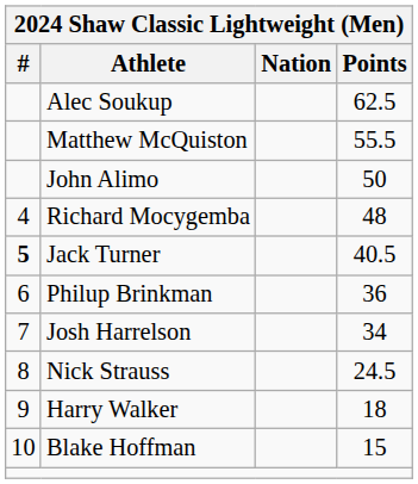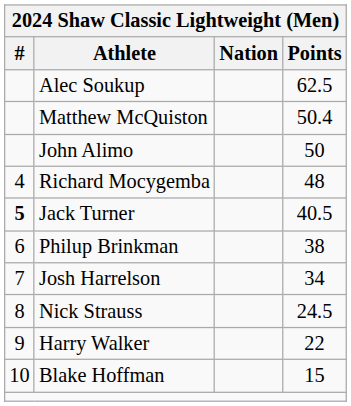Matthew McQuiston | Points: 55.5 -> 50.4
Philup Brinkman | Points: 36 -> 38
Harry Walker | Points: 18 -> 22
